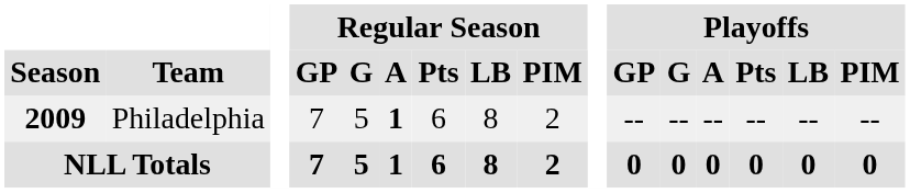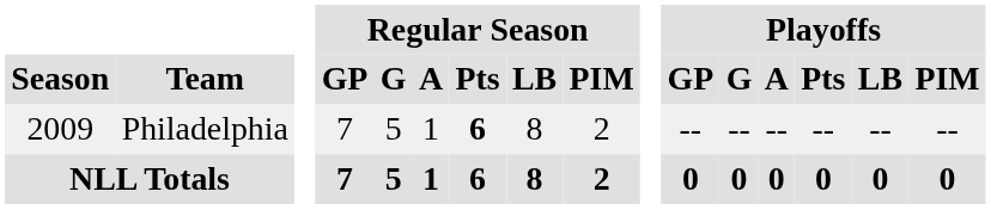Philadelphia | Season: bold -> normal
Philadelphia | Regular Season / A: bold -> normal
Philadelphia | Regular Season / Pts: normal -> bold
